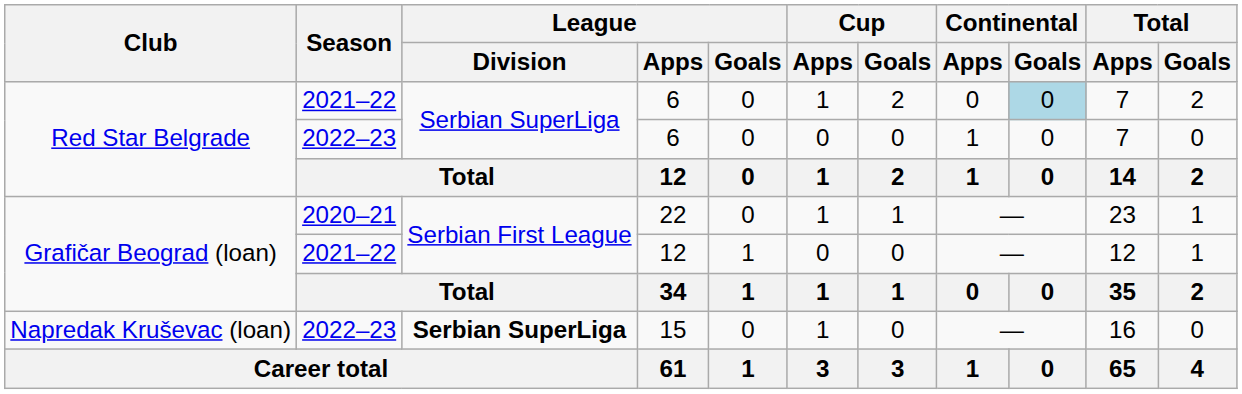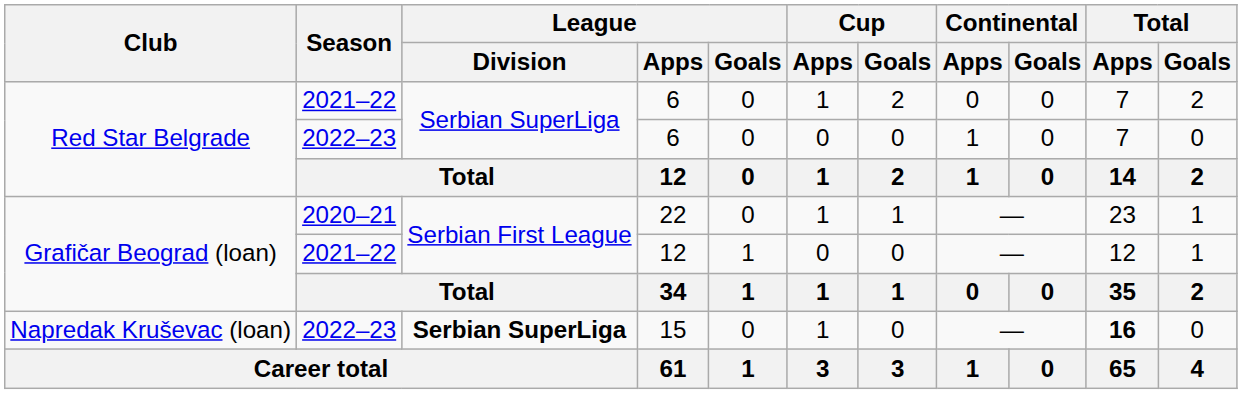2021–22 / 6 | Continental / Goals: lightblue background -> no background
15 | Total / Apps: normal -> bold
